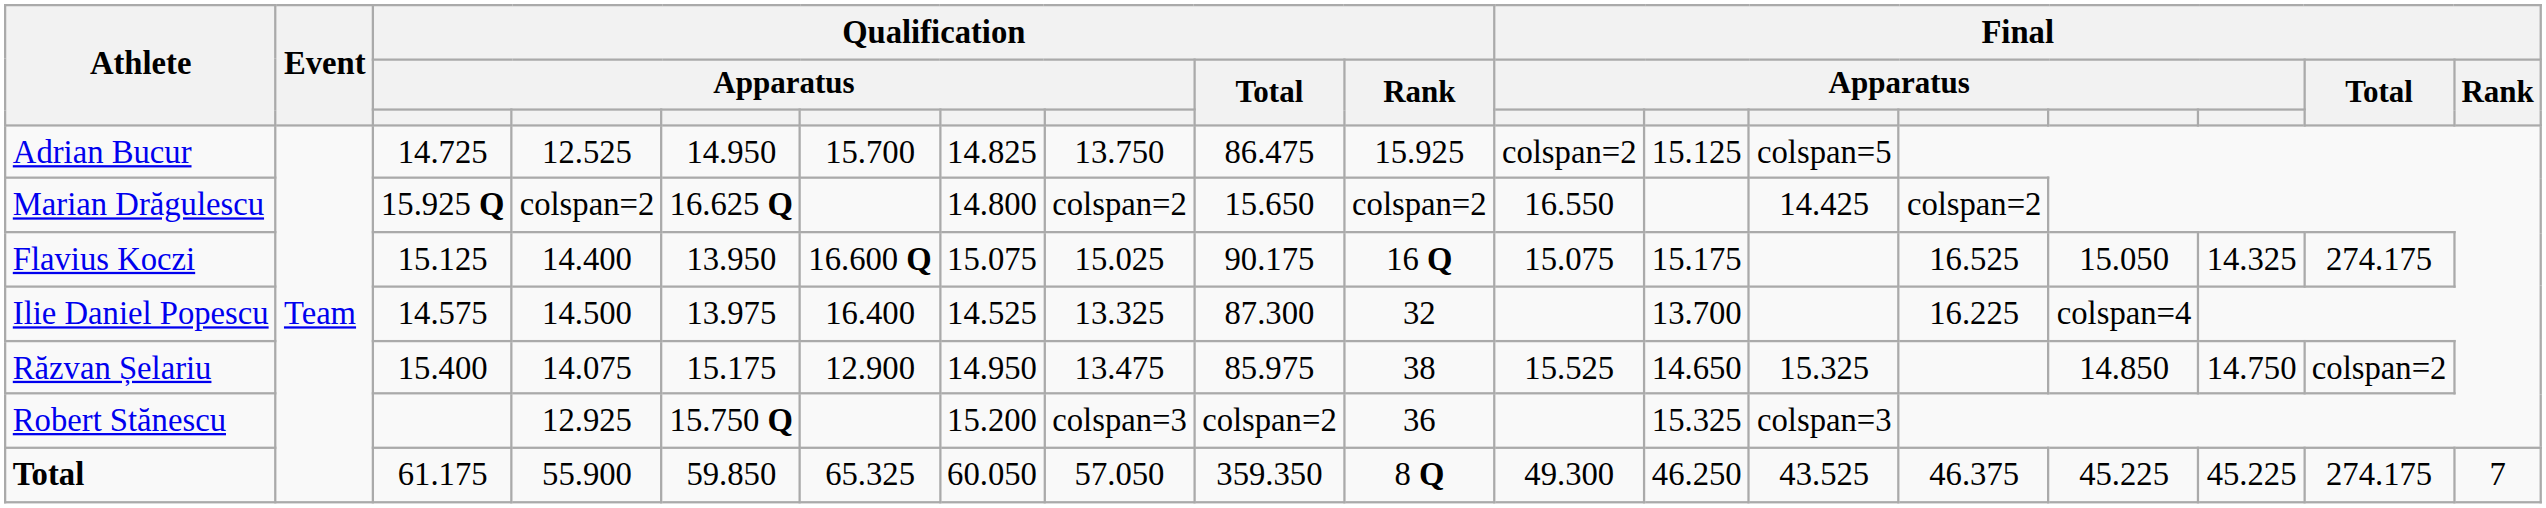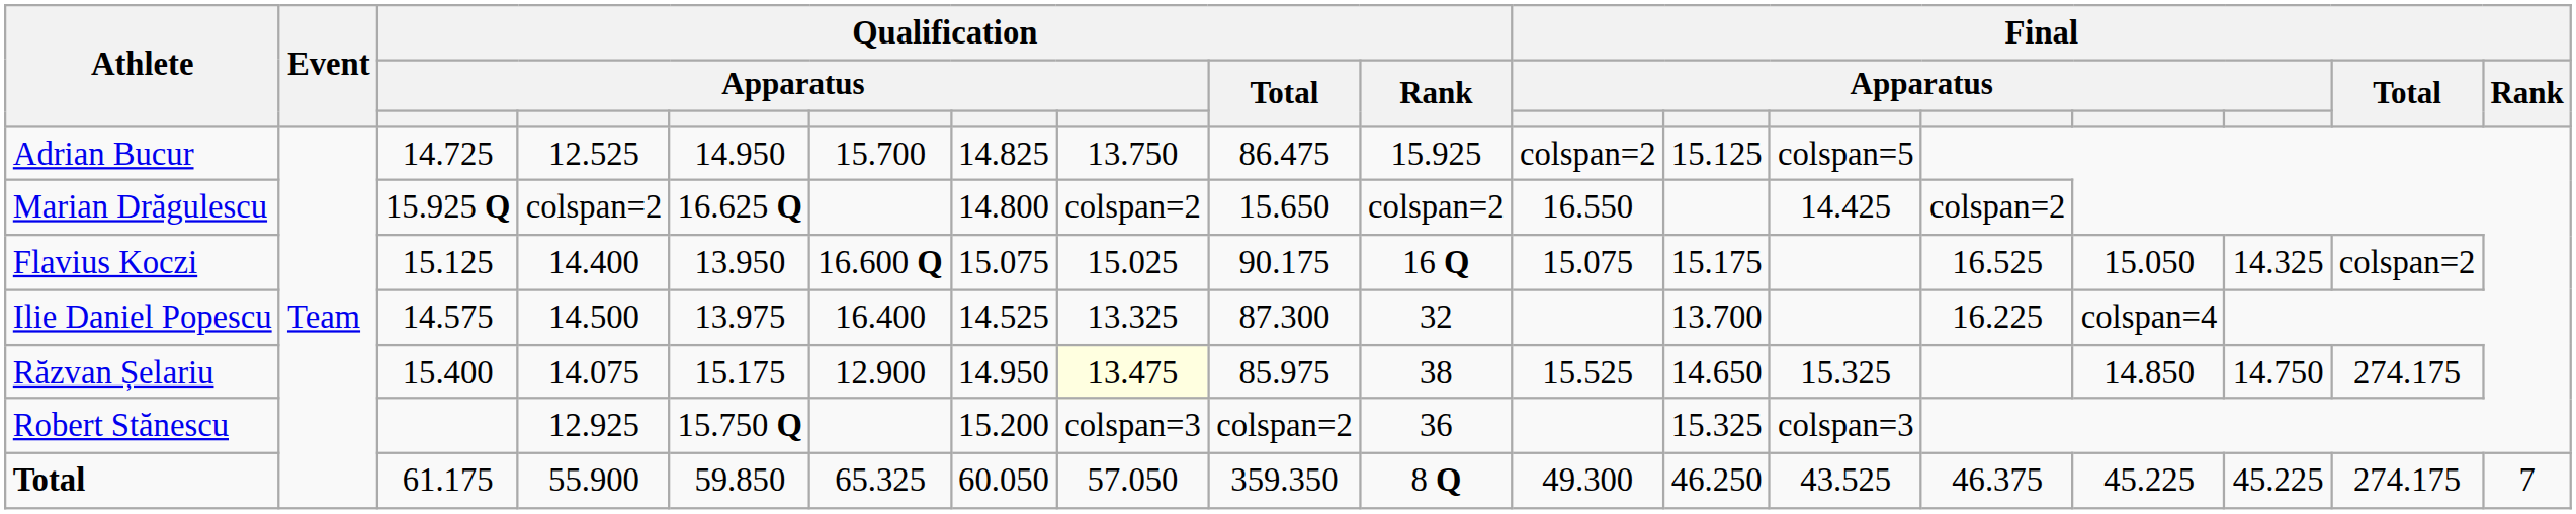Flavius Koczi | Final / Total: 274.175 -> colspan=2
Răzvan Șelariu | column 8: no background -> lightyellow background
Răzvan Șelariu | Final / Total: colspan=2 -> 274.175
